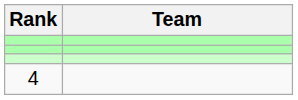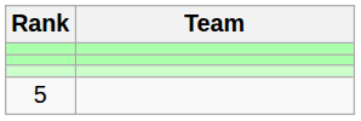row 5 | Rank: 4 -> 5
